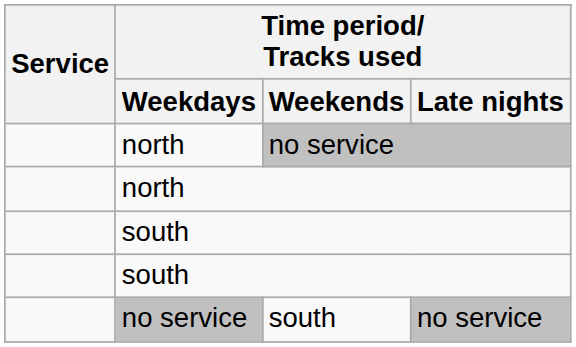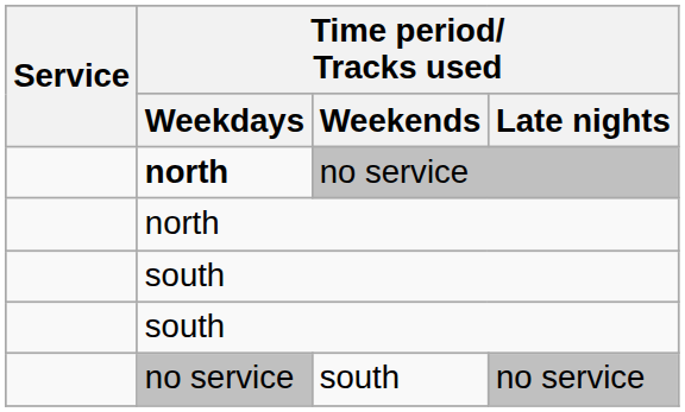north / no service | Time period/ Tracks used / Weekdays: normal -> bold
